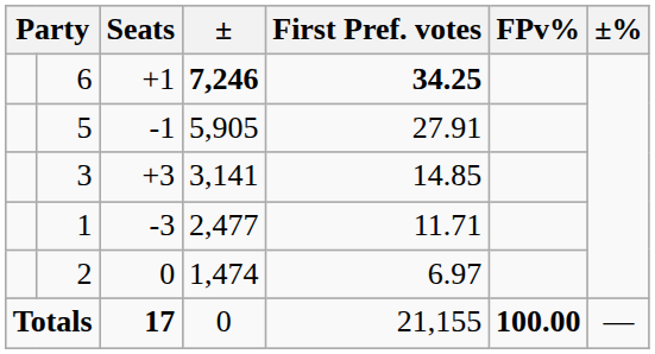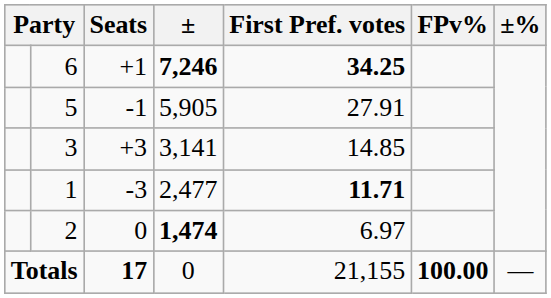1 | First Pref. votes: normal -> bold
2 | ±: normal -> bold
